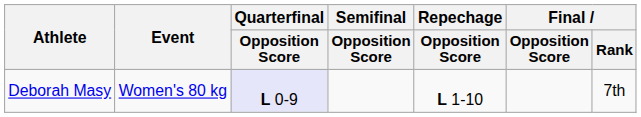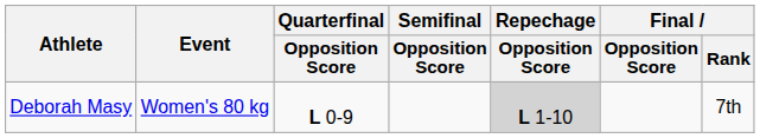Deborah Masy | Quarterfinal / Opposition Score: lavender background -> no background
Deborah Masy | Repechage / Opposition Score: no background -> lightgrey background
